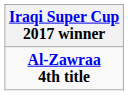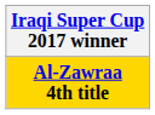row 2 | column 1: no background -> gold background
